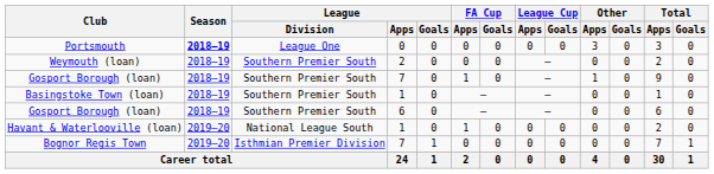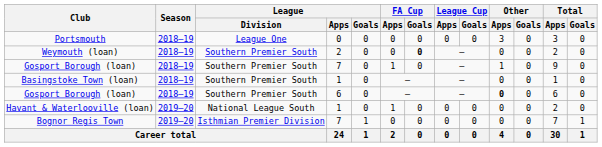Portsmouth | Season: bold -> normal
Weymouth (loan) | FA Cup / Goals: normal -> bold
Gosport Borough (loan) / 6 | Other / Apps: normal -> bold
